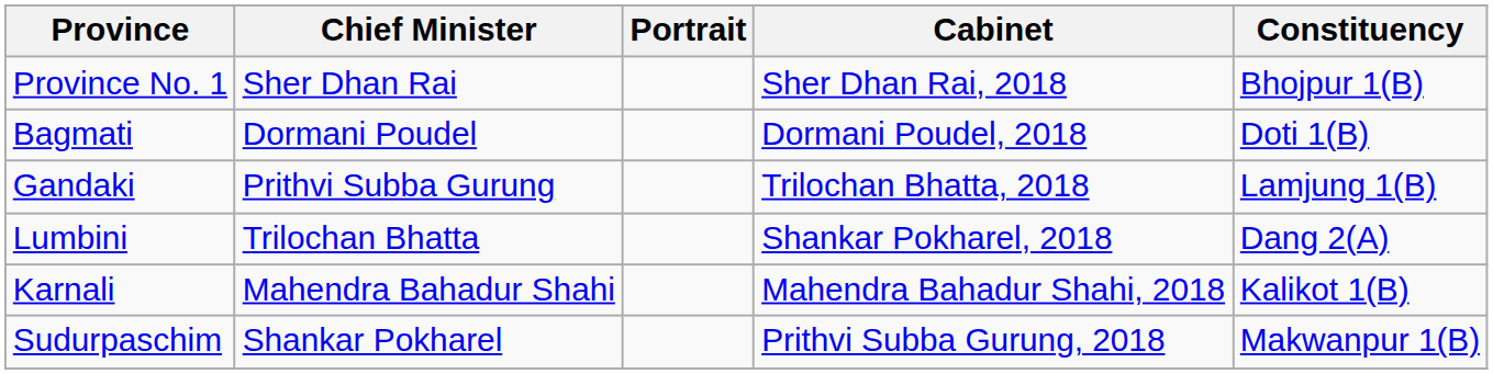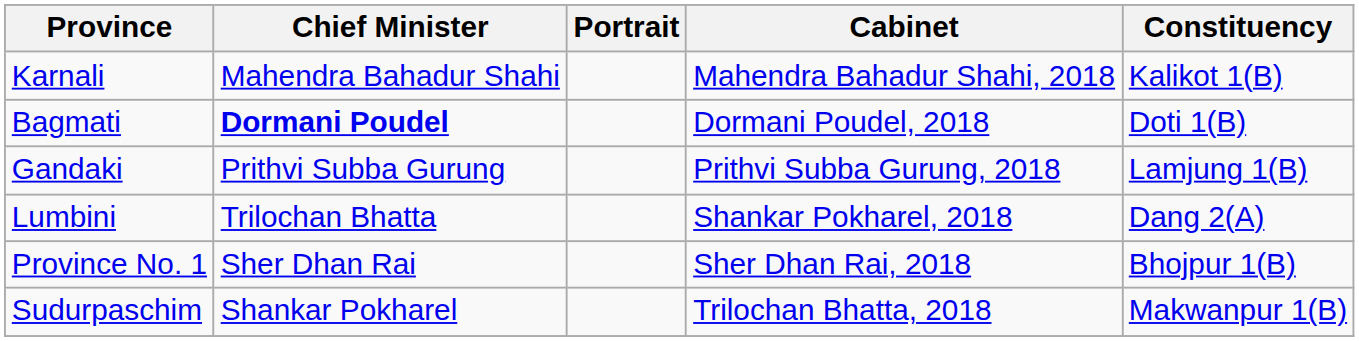rows swapped: Province No. 1 <-> Karnali
Bagmati | Chief Minister: normal -> bold
Gandaki | Cabinet: Trilochan Bhatta, 2018 -> Prithvi Subba Gurung, 2018
Sudurpaschim | Cabinet: Prithvi Subba Gurung, 2018 -> Trilochan Bhatta, 2018
